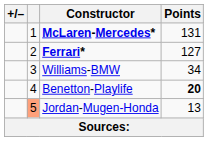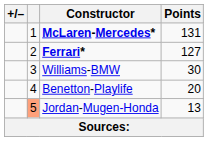Williams-BMW | Points: 34 -> 30
Benetton-Playlife | Points: bold -> normal
